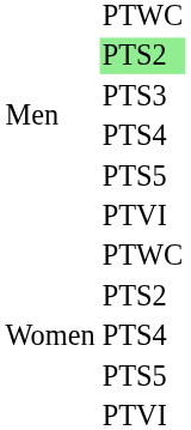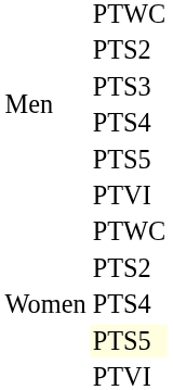Men / PTS2 | column 2: lightgreen background -> no background
Women / PTS5 | column 2: no background -> lightyellow background
